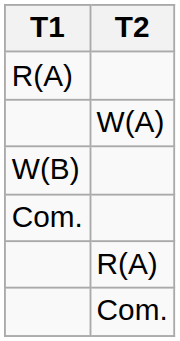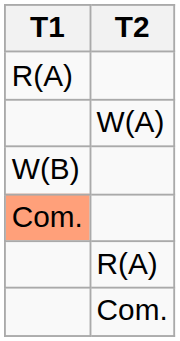row 5 | T1: no background -> lightsalmon background
